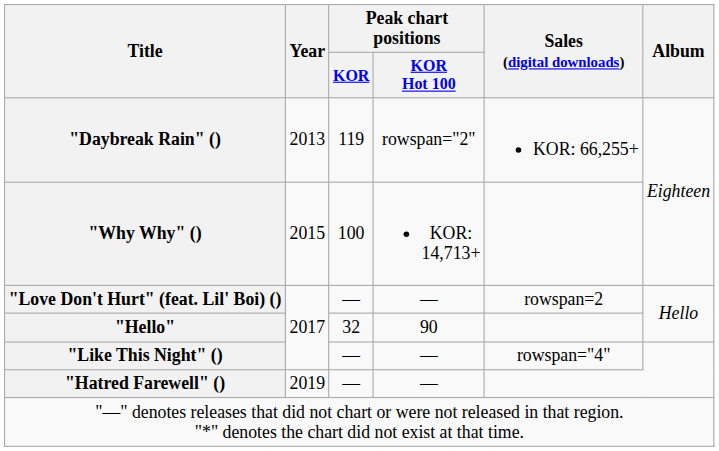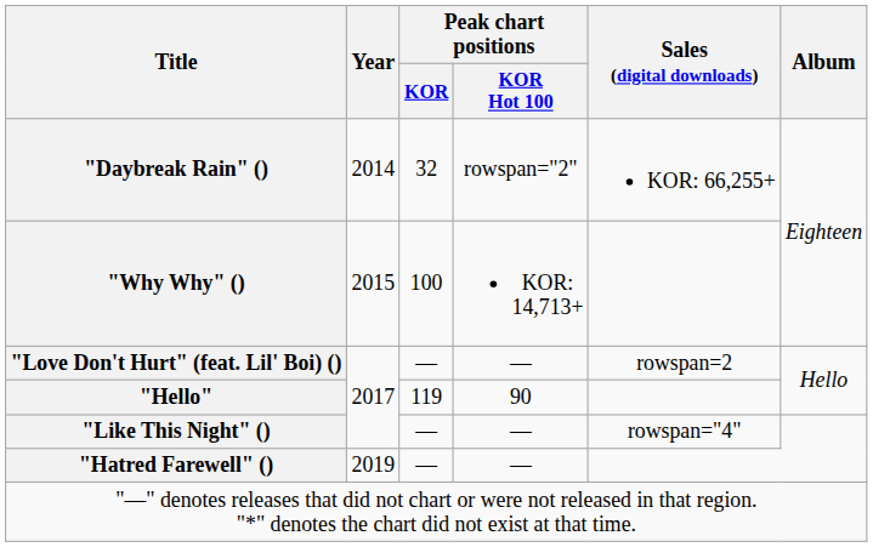"Daybreak Rain" () | Year: 2013 -> 2014
"Daybreak Rain" () | Peak chart positions / KOR: 119 -> 32
"Hello" | Peak chart positions / KOR: 32 -> 119
